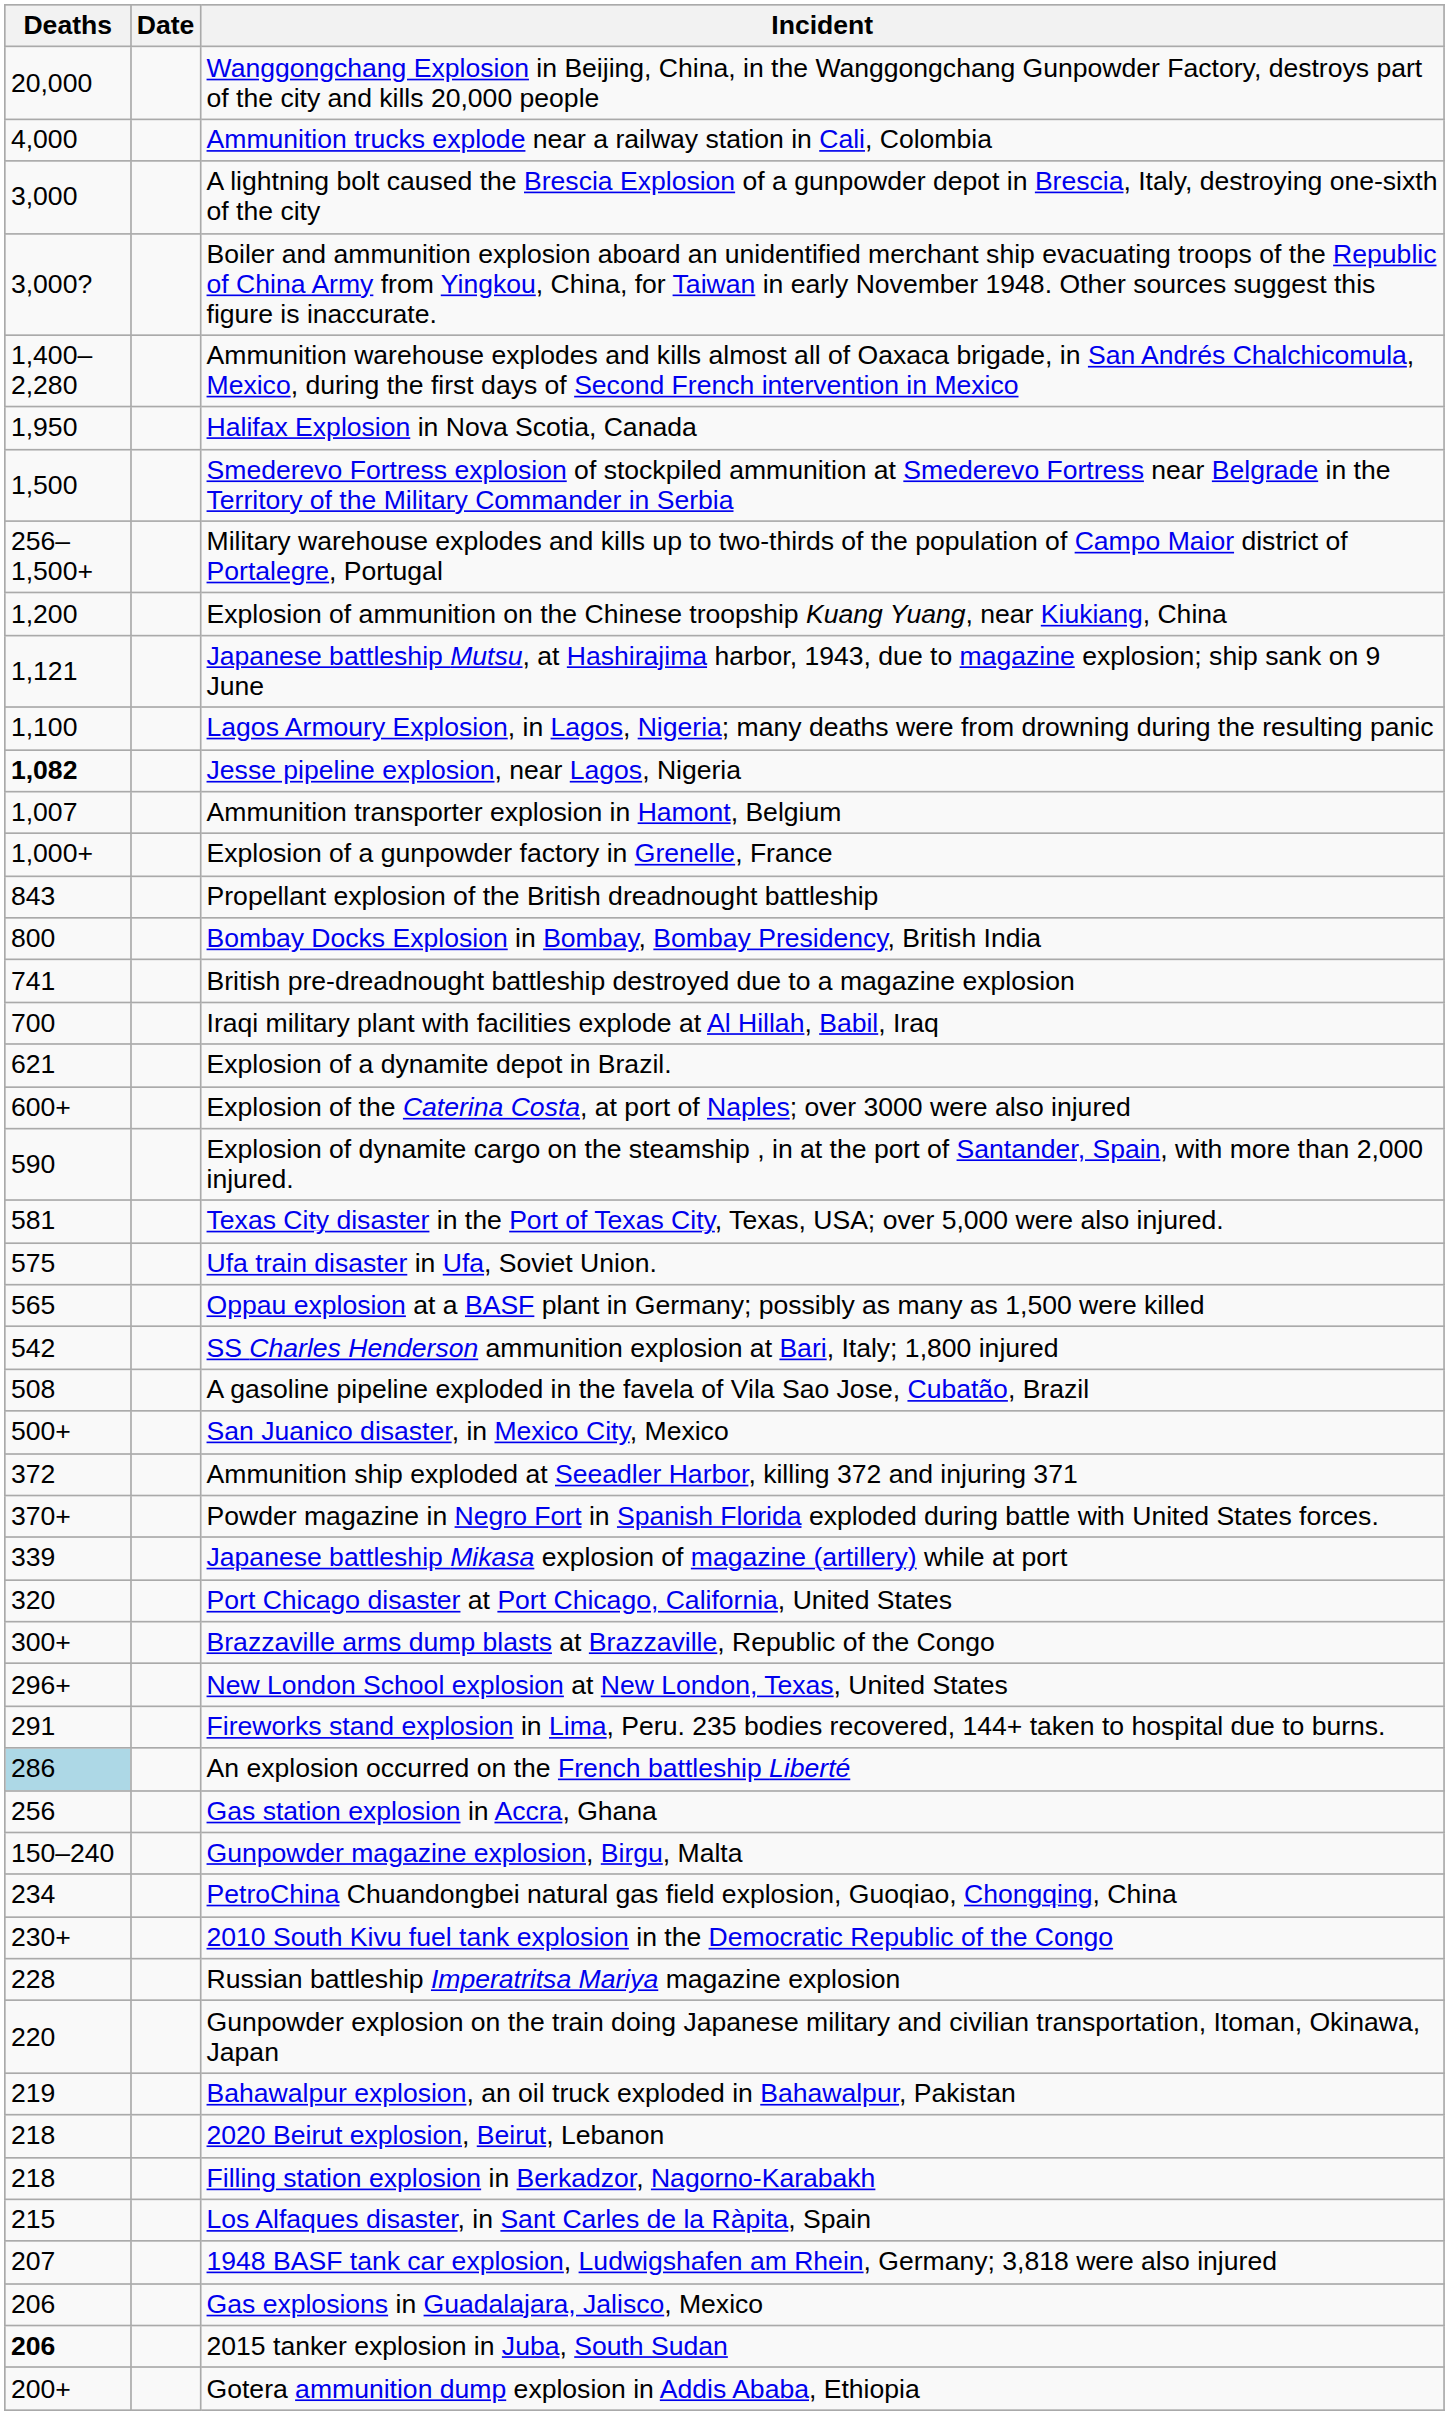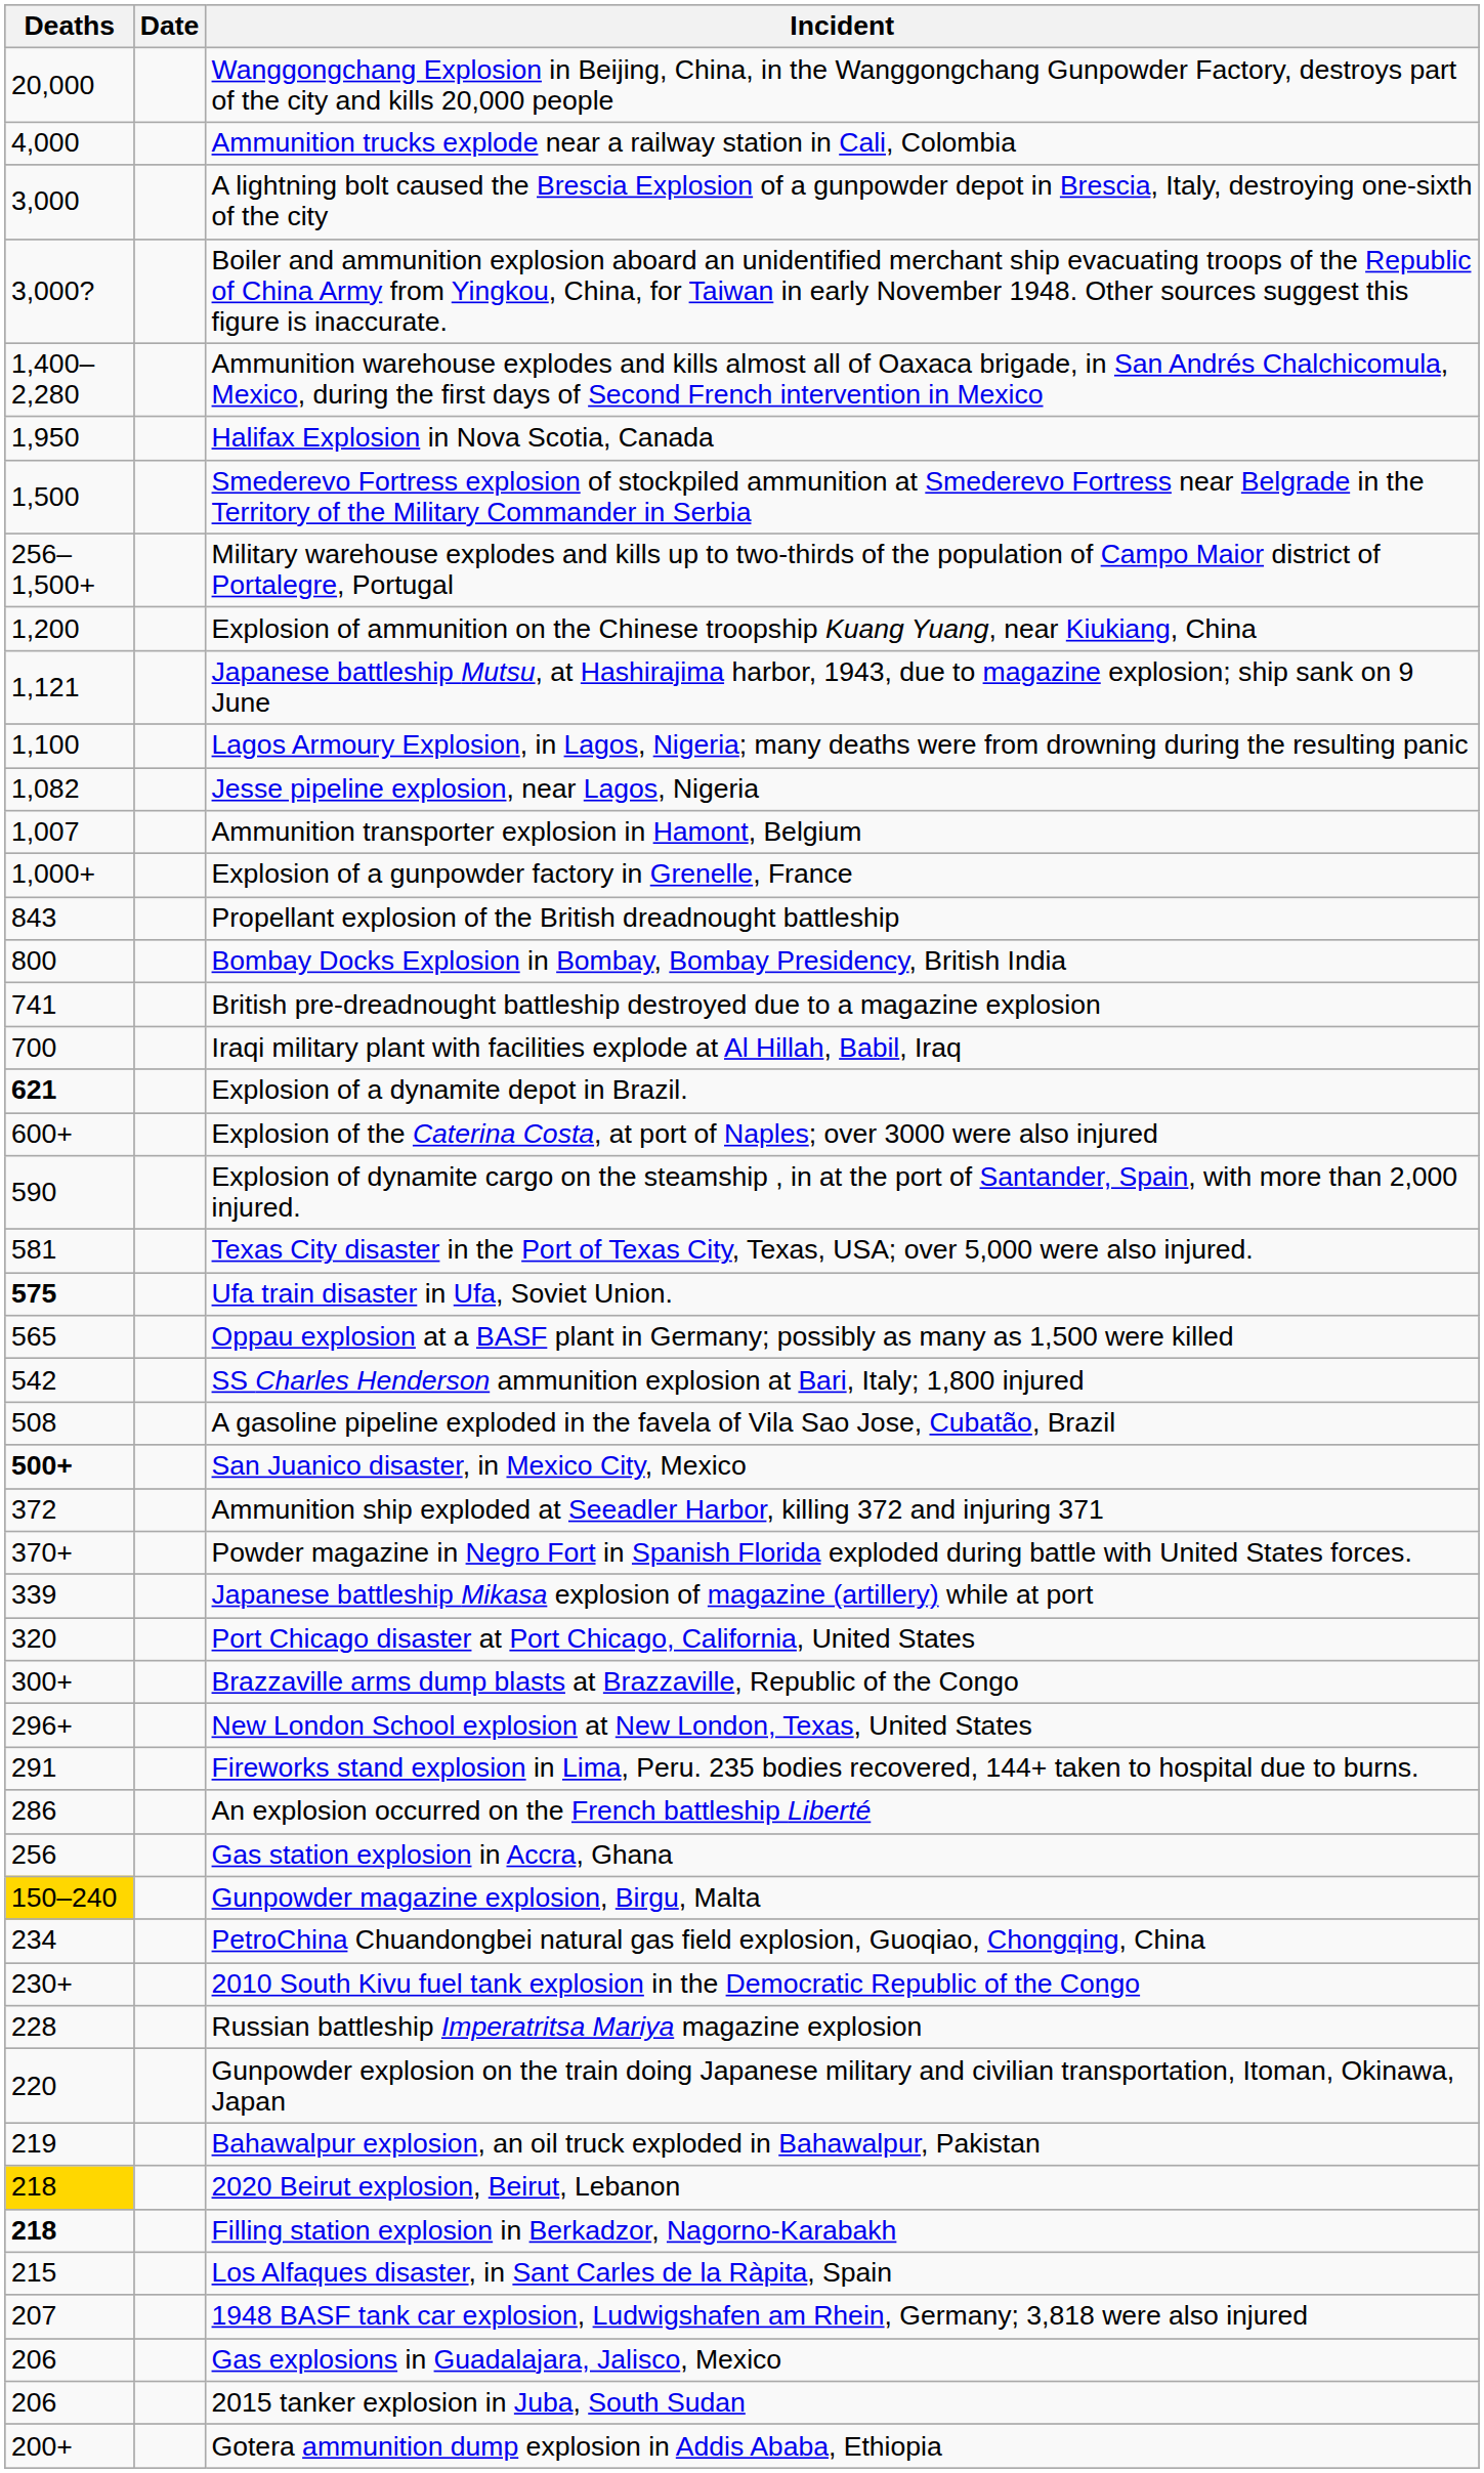Jesse pipeline explosion, near Lagos, Nigeria | Deaths: bold -> normal
Explosion of a dynamite depot in Brazil. | Deaths: normal -> bold
Ufa train disaster in Ufa, Soviet Union. | Deaths: normal -> bold
San Juanico disaster, in Mexico City, Mexico | Deaths: normal -> bold
An explosion occurred on the French battleship Liberté | Deaths: lightblue background -> no background
Gunpowder magazine explosion, Birgu, Malta | Deaths: no background -> gold background
2020 Beirut explosion, Beirut, Lebanon | Deaths: no background -> gold background
Filling station explosion in Berkadzor, Nagorno-Karabakh | Deaths: normal -> bold
2015 tanker explosion in Juba, South Sudan | Deaths: bold -> normal
